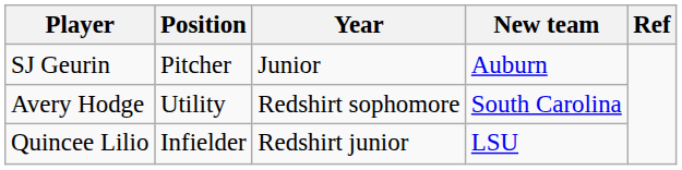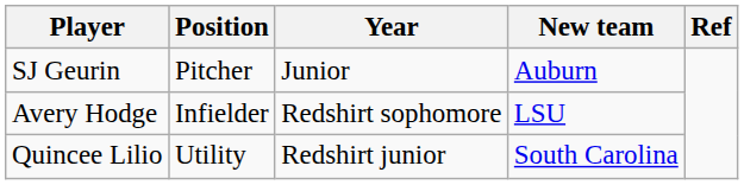Avery Hodge | Position: Utility -> Infielder
Avery Hodge | New team: South Carolina -> LSU
Quincee Lilio | Position: Infielder -> Utility
Quincee Lilio | New team: LSU -> South Carolina
